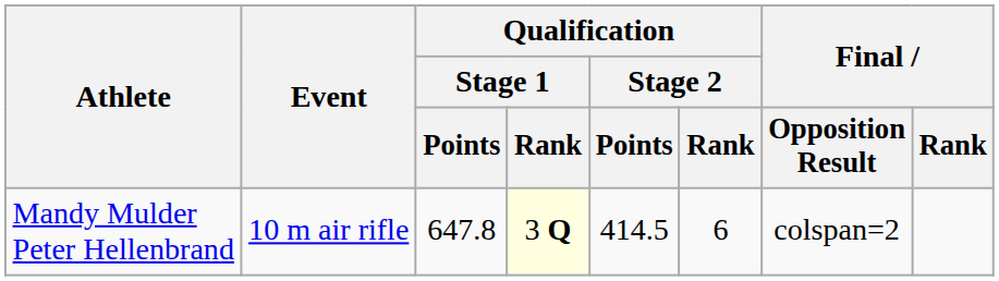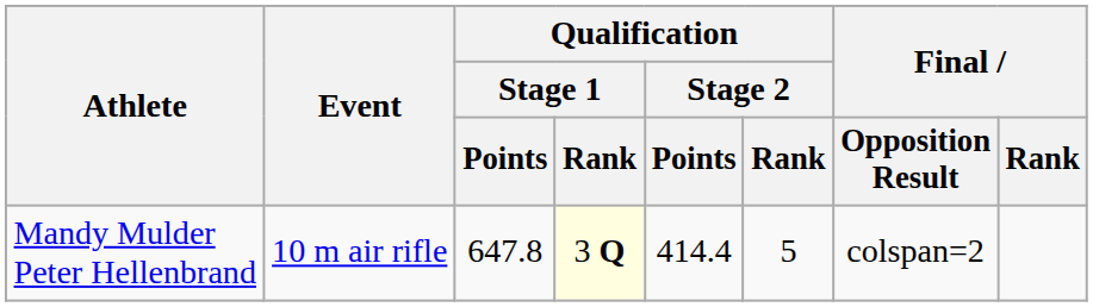Mandy Mulder Peter Hellenbrand | Qualification / Stage 2 / Points: 414.5 -> 414.4
Mandy Mulder Peter Hellenbrand | Qualification / Stage 2 / Rank: 6 -> 5
